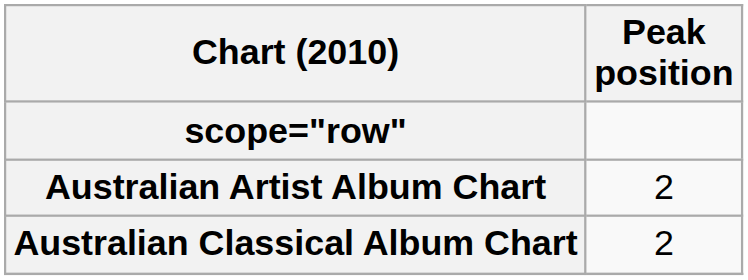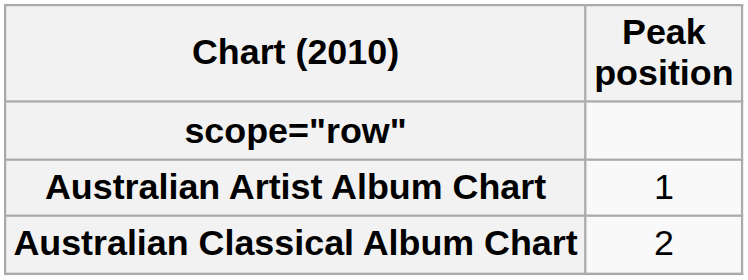Australian Artist Album Chart | Peak position: 2 -> 1
